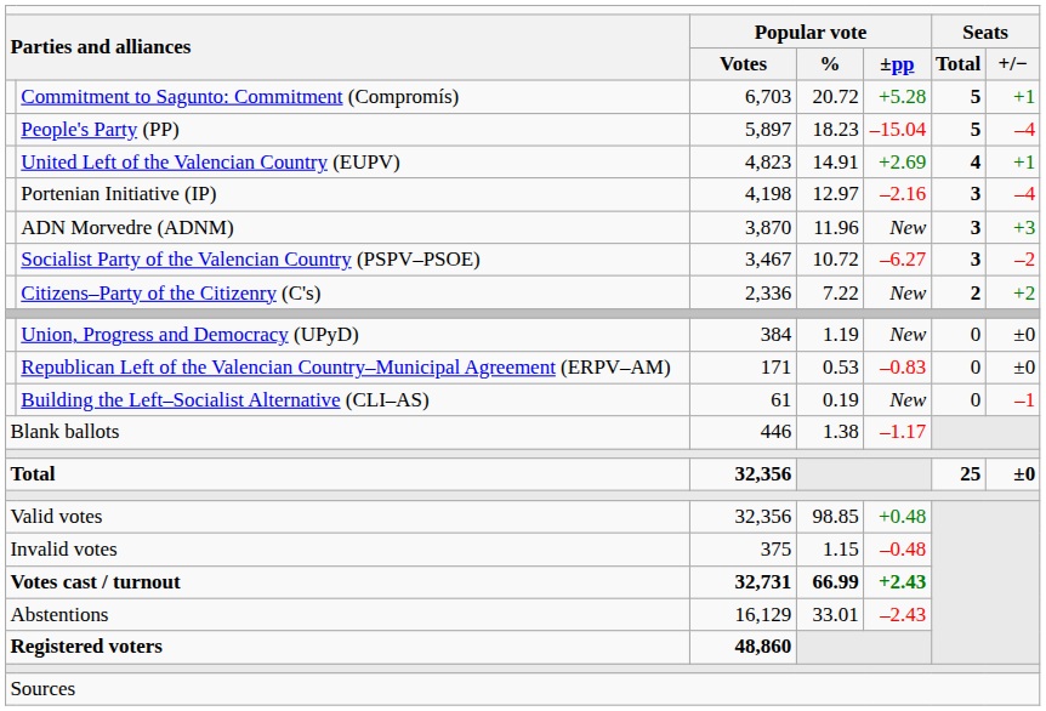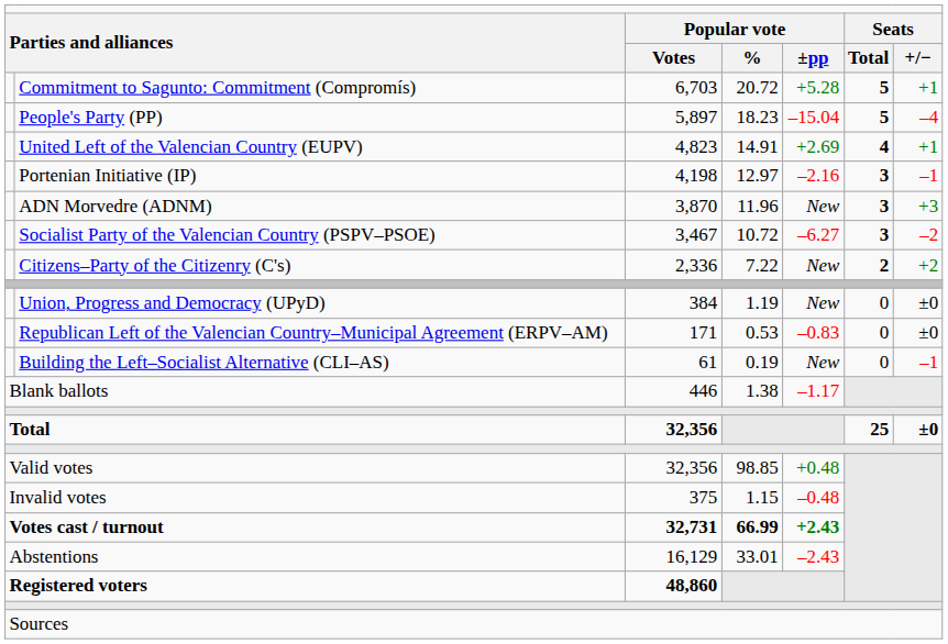Portenian Initiative (IP) | column 7: –4 -> –1
